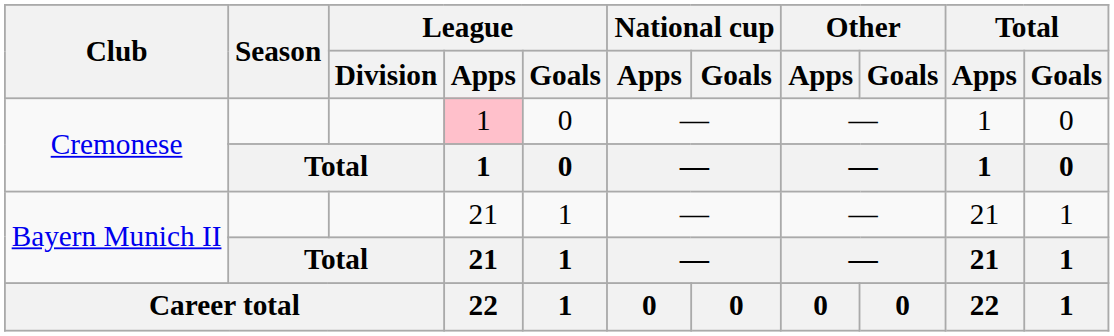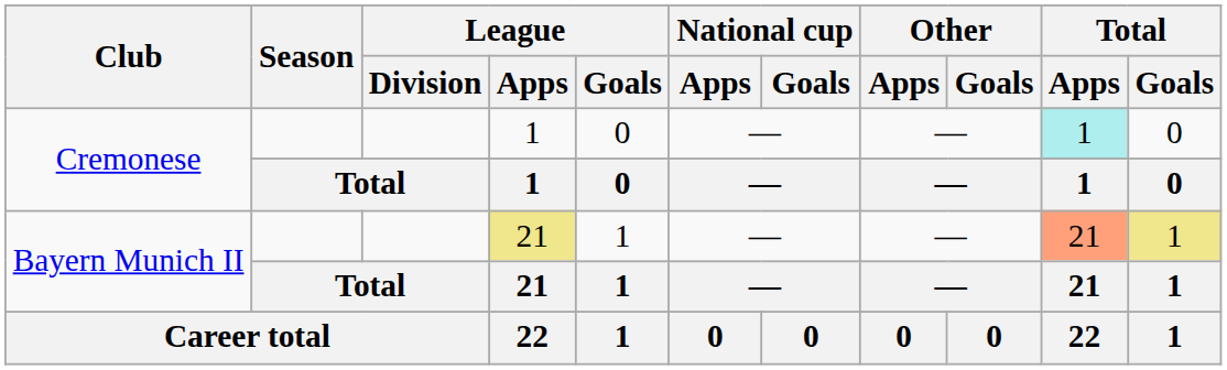row 3 | League / Apps: pink background -> no background
row 3 | Total / Apps: no background -> paleturquoise background
row 5 | League / Apps: no background -> khaki background
row 5 | Total / Apps: no background -> lightsalmon background
row 5 | Total / Goals: no background -> khaki background
